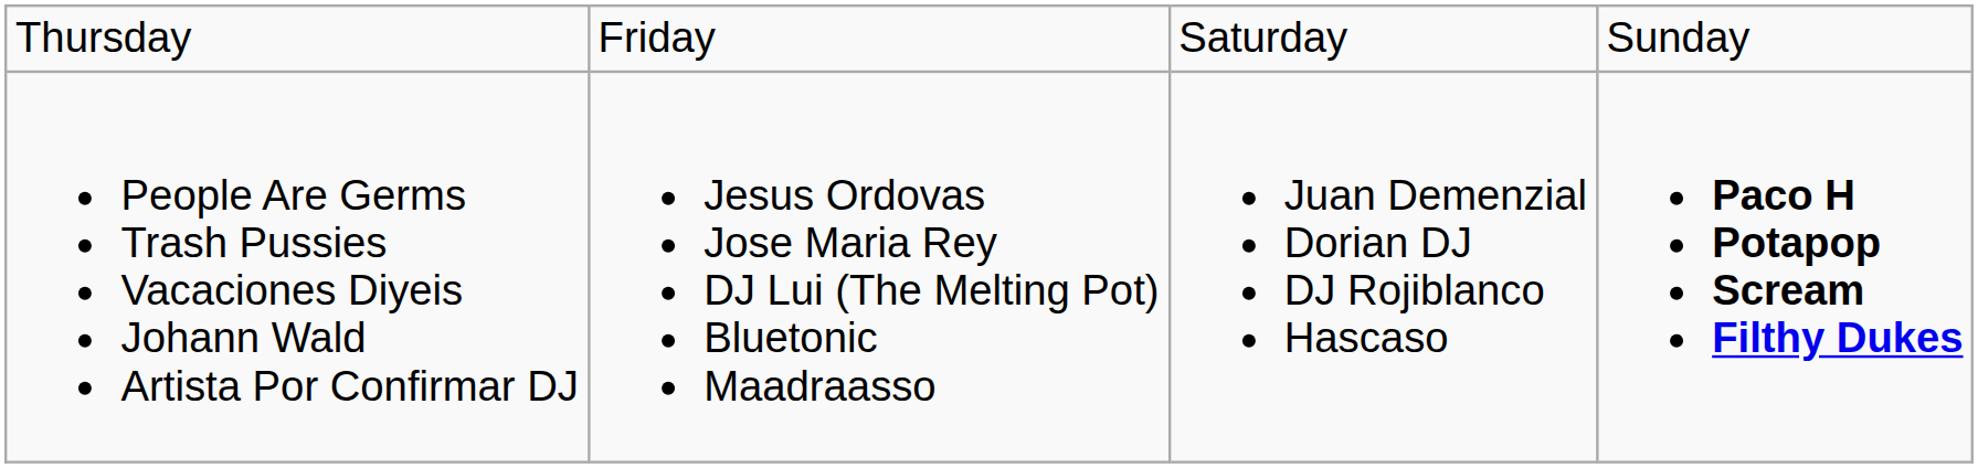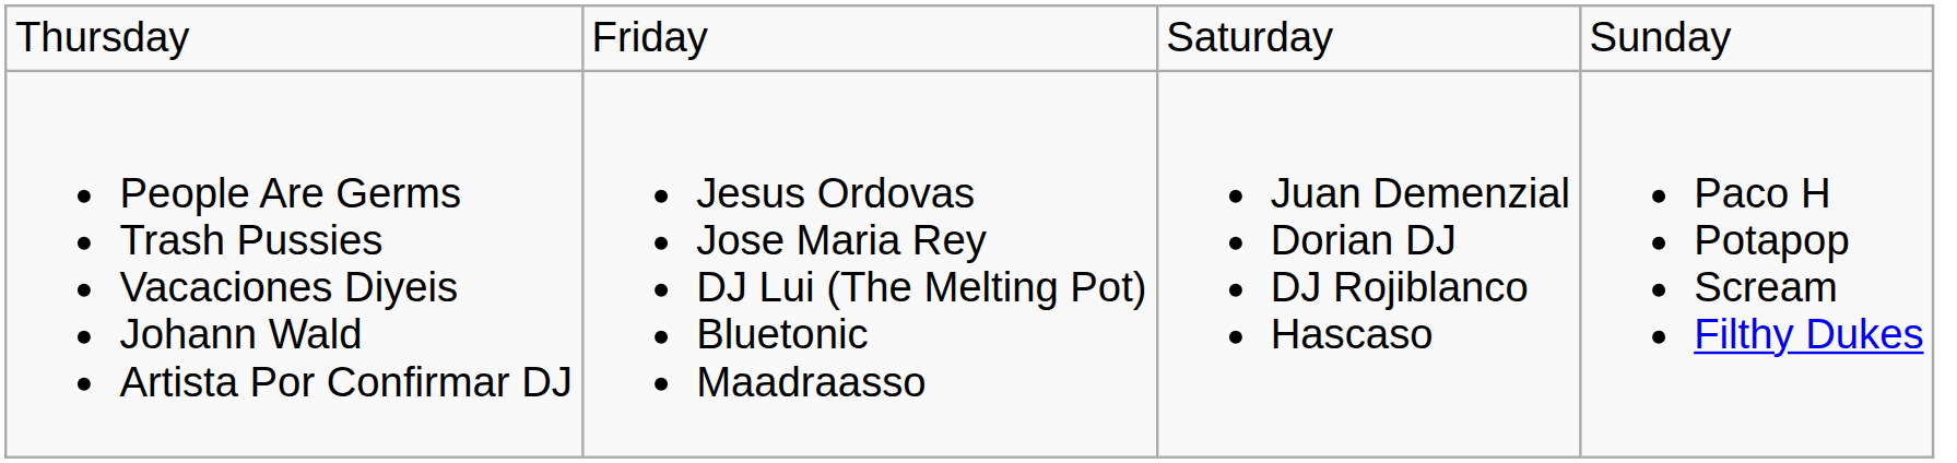row 2 | column 4: bold -> normal
